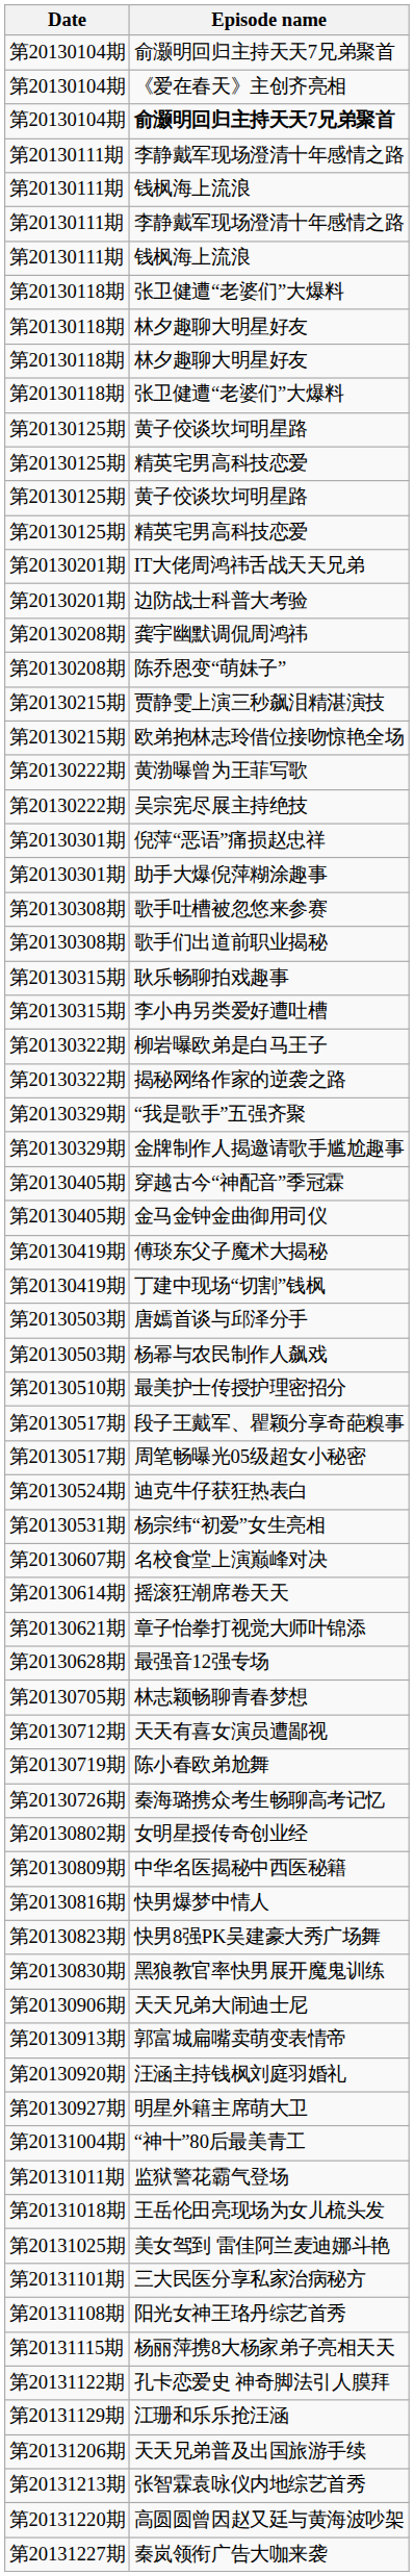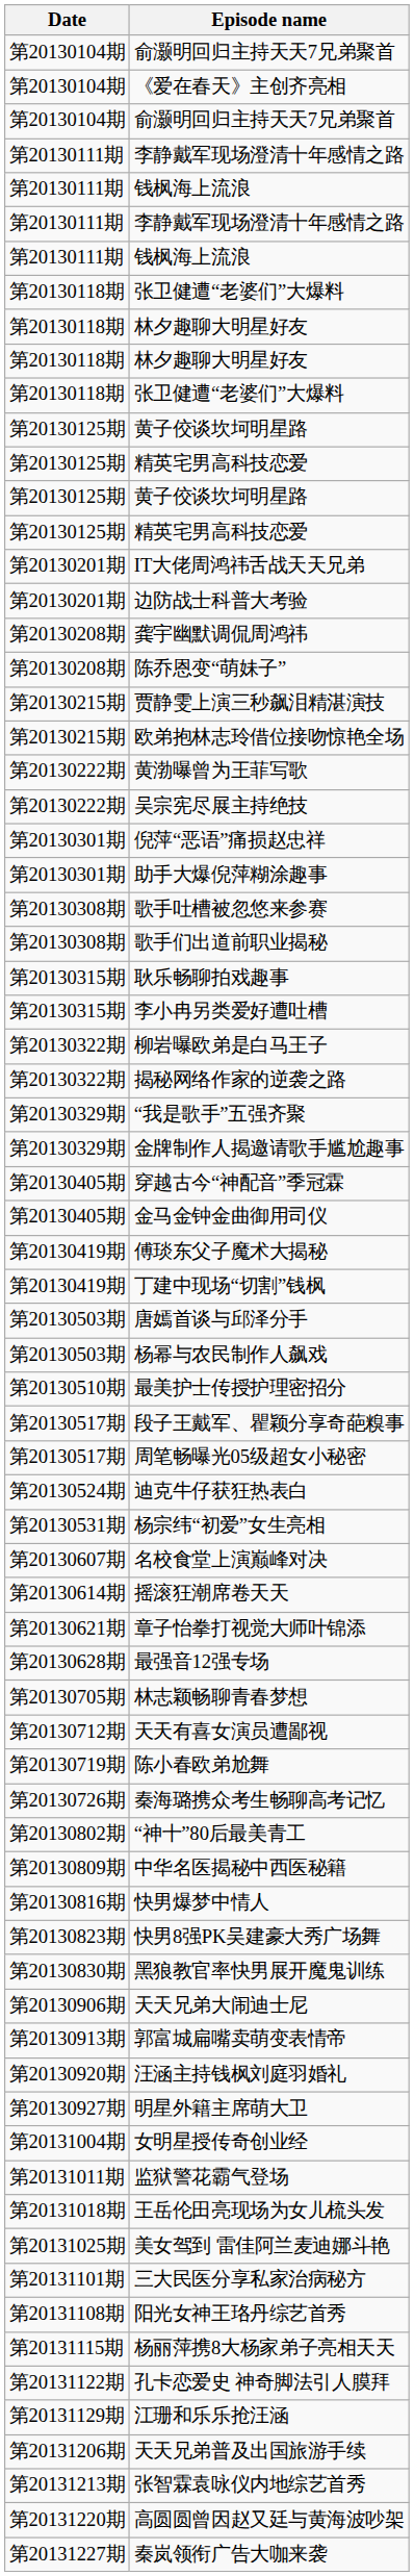row 4 | Episode name: bold -> normal
row 54 | Episode name: 女明星授传奇创业经 -> “神十”80后最美青工
row 63 | Episode name: “神十”80后最美青工 -> 女明星授传奇创业经
